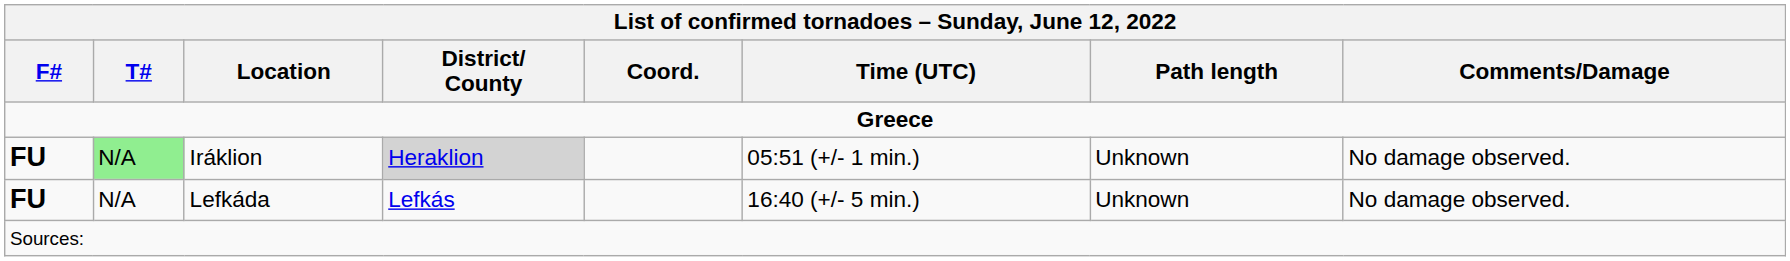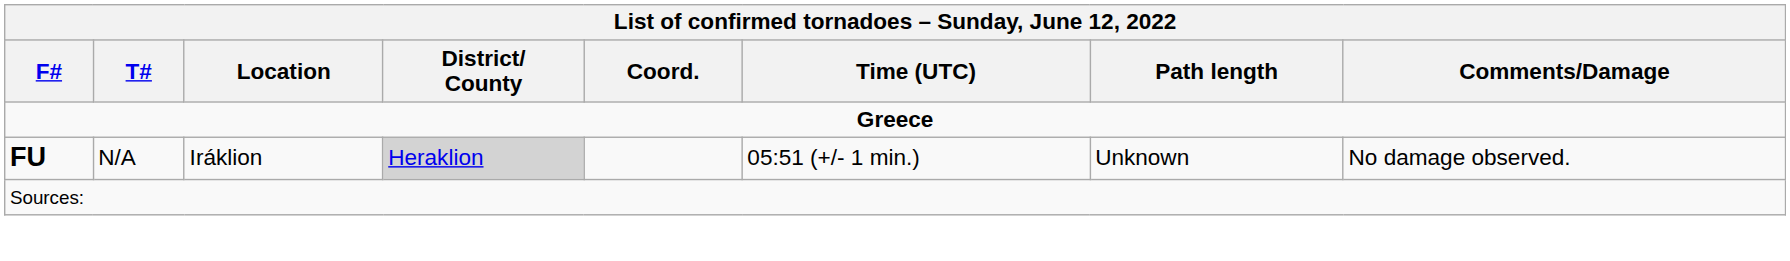Iráklion | T#: lightgreen background -> no background
- row: FU | N/A | Lefkáda | Lefkás | 16:40 (+/- 5 min.) | Unknown | No damage observed.
